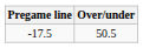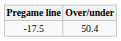-17.5 | Over/under: 50.5 -> 50.4
